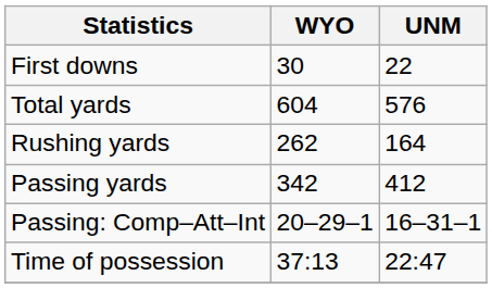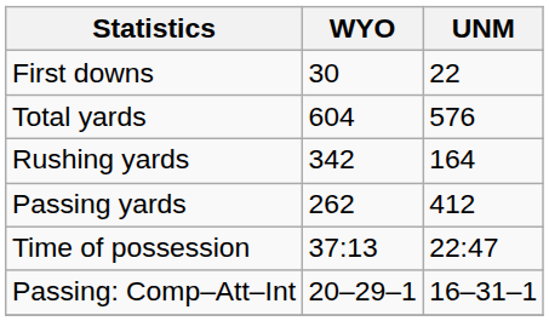Rushing yards | WYO: 262 -> 342
Passing yards | WYO: 342 -> 262
rows swapped: Passing: Comp–Att–Int <-> Time of possession
